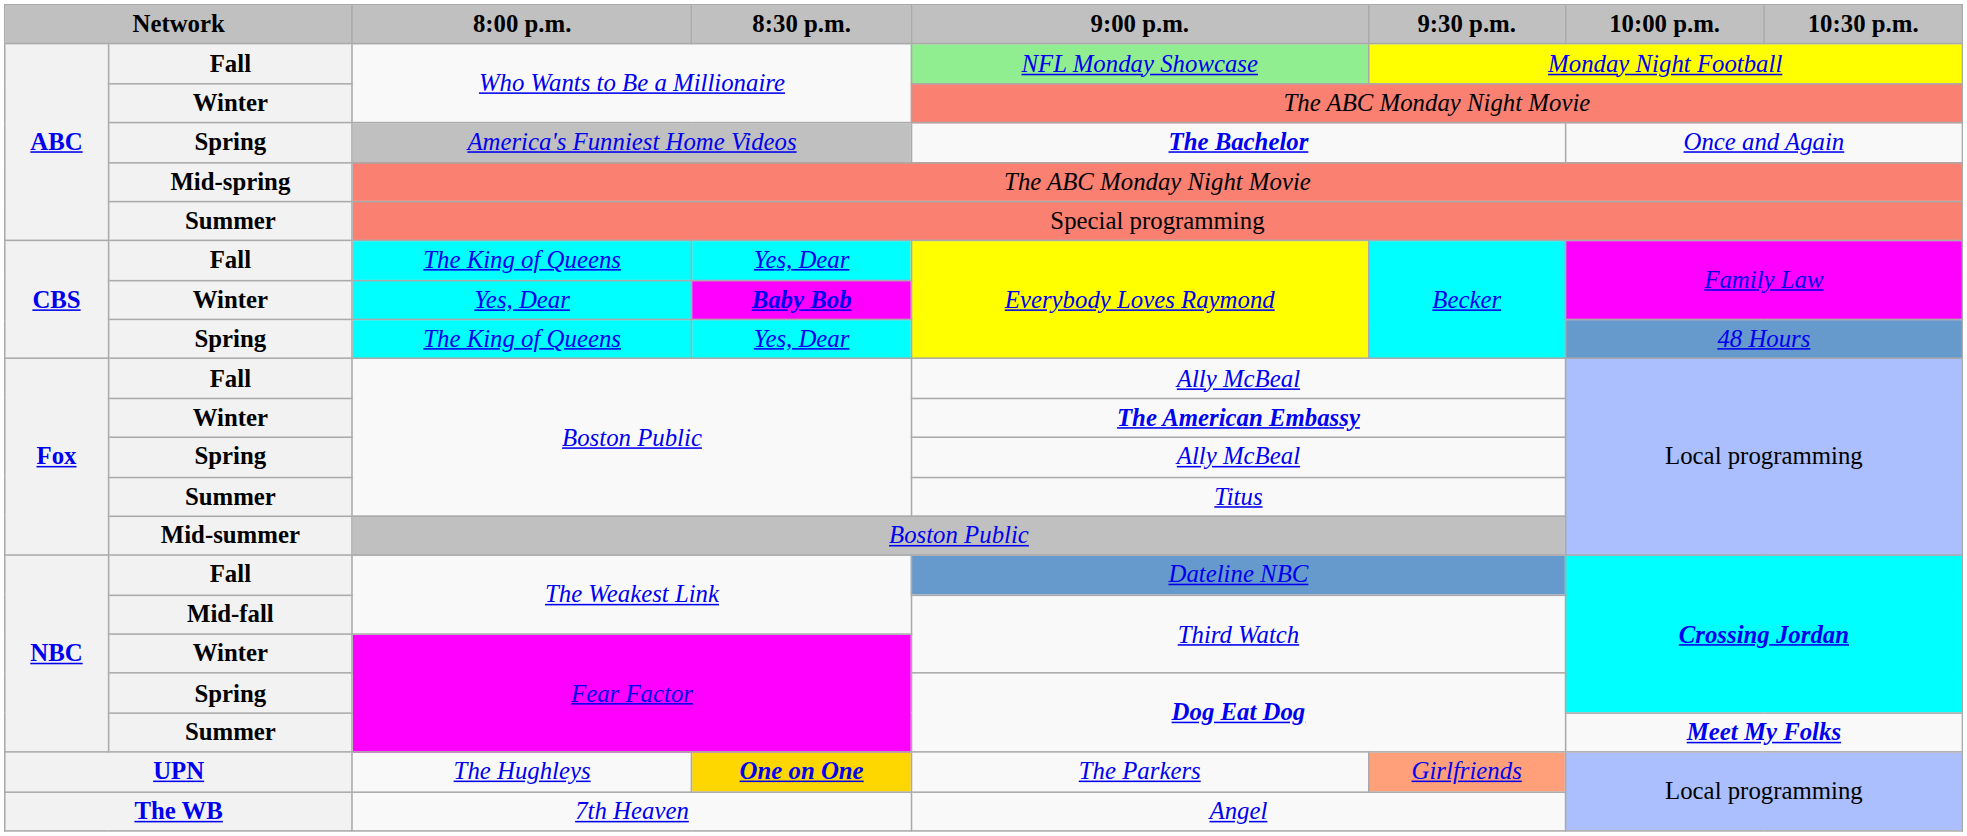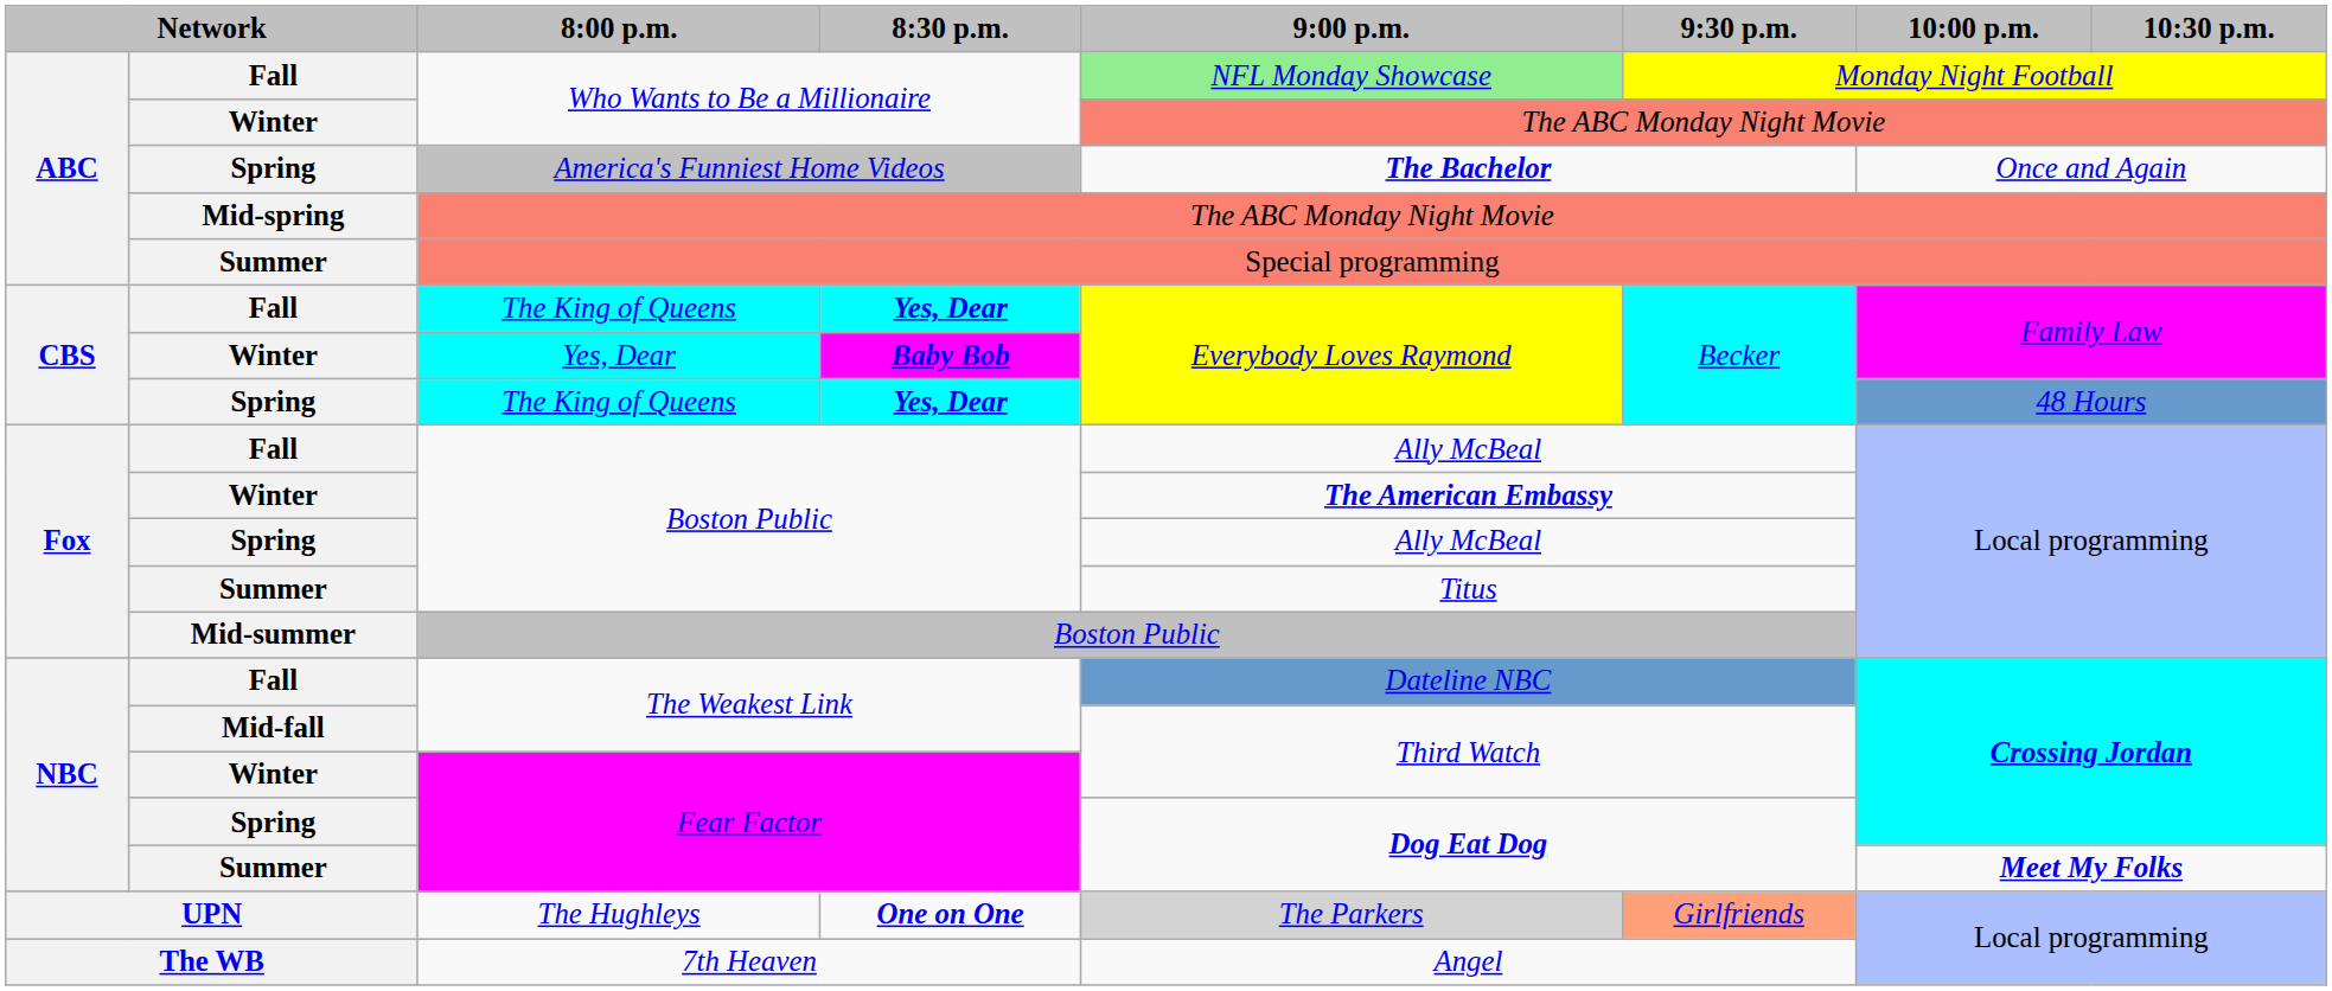Fall / The King of Queens | 8:30 p.m.: normal -> bold
Spring / The King of Queens | 8:30 p.m.: normal -> bold
The Hughleys | 8:30 p.m.: gold background -> no background
The Hughleys | 9:00 p.m.: no background -> lightgrey background
